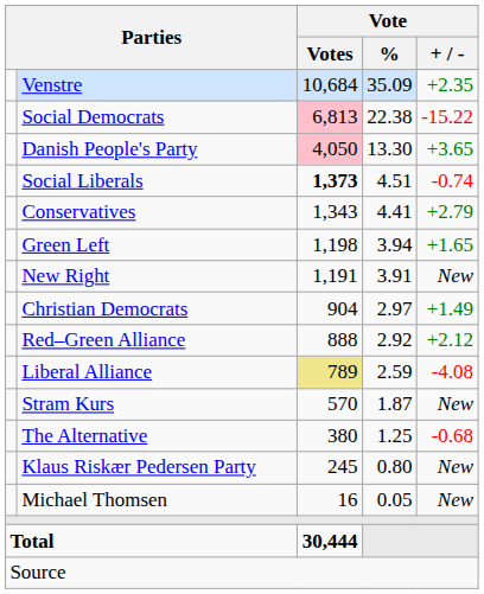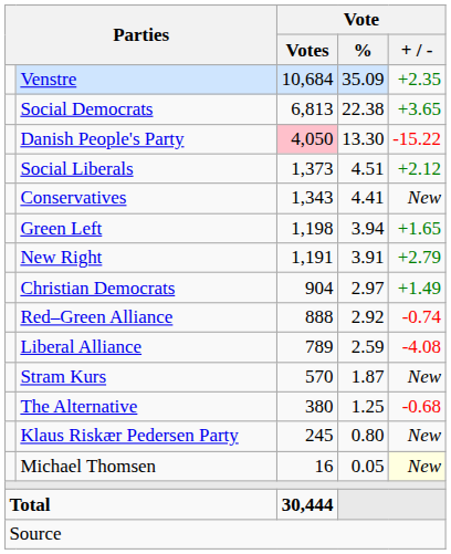Social Democrats | Vote / Votes: pink background -> no background
Social Democrats | Vote / + / -: -15.22 -> +3.65
Danish People's Party | Vote / + / -: +3.65 -> -15.22
Social Liberals | Vote / Votes: bold -> normal
Social Liberals | Vote / + / -: -0.74 -> +2.12
Conservatives | Vote / + / -: +2.79 -> New
New Right | Vote / + / -: New -> +2.79
Red–Green Alliance | Vote / + / -: +2.12 -> -0.74
Liberal Alliance | Vote / Votes: khaki background -> no background
Michael Thomsen | Vote / + / -: no background -> lightyellow background
